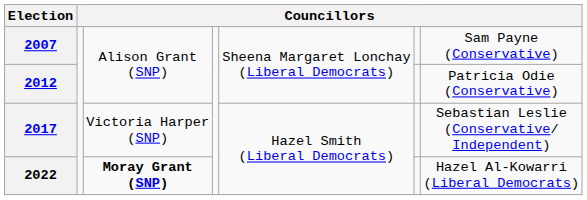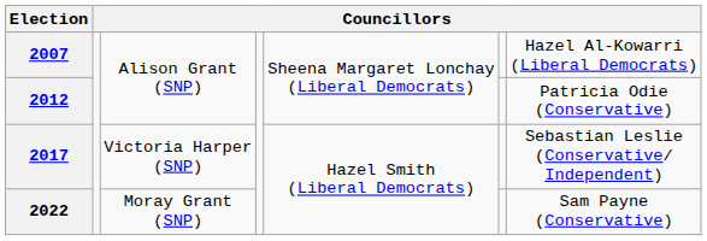2007 | column 7: Sam Payne (Conservative) -> Hazel Al-Kowarri (Liberal Democrats)
2022 | column 3: bold -> normal
2022 | column 7: Hazel Al-Kowarri (Liberal Democrats) -> Sam Payne (Conservative)
